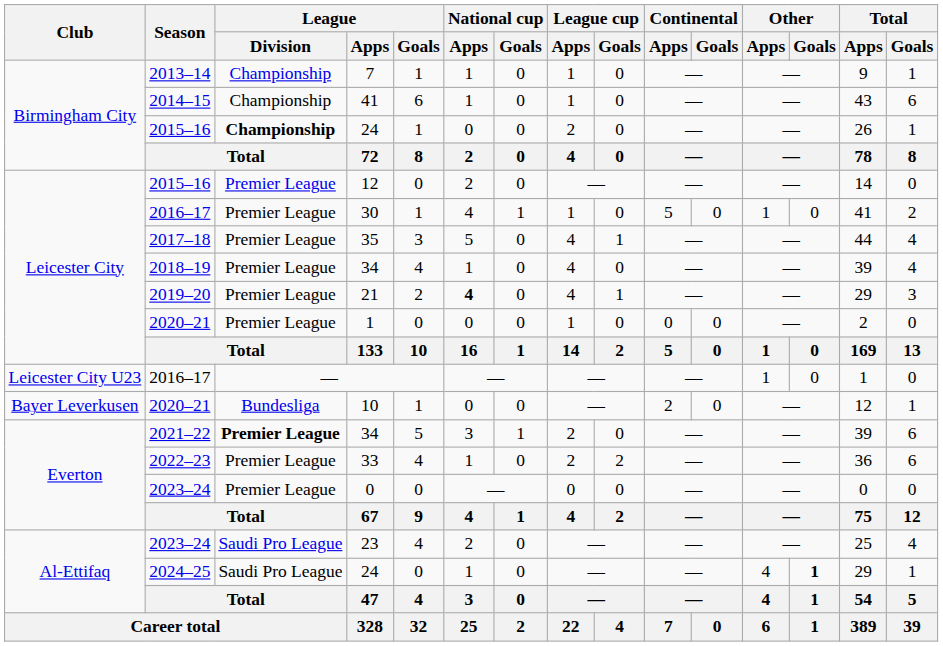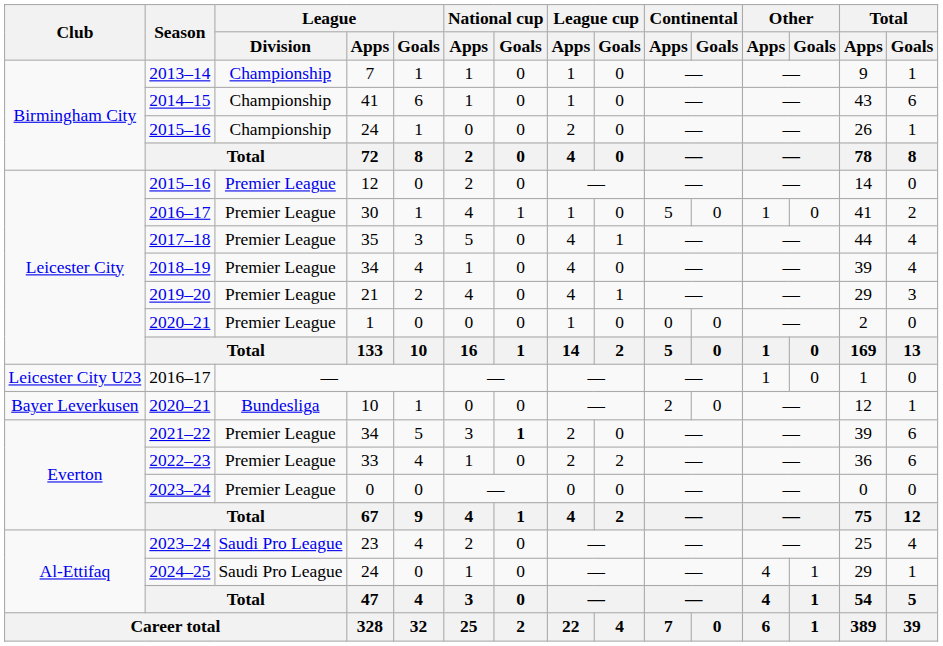2015–16 / 24 | League / Division: bold -> normal
21 | National cup / Apps: bold -> normal
2021–22 / 34 | League / Division: bold -> normal
2021–22 / 34 | National cup / Goals: normal -> bold
2024–25 / 24 | Other / Goals: bold -> normal
